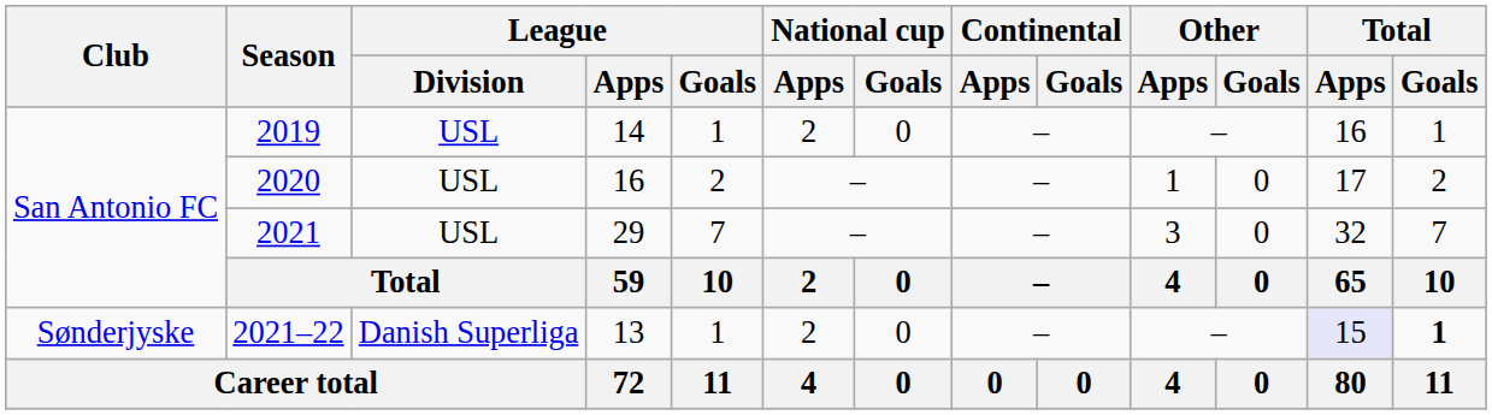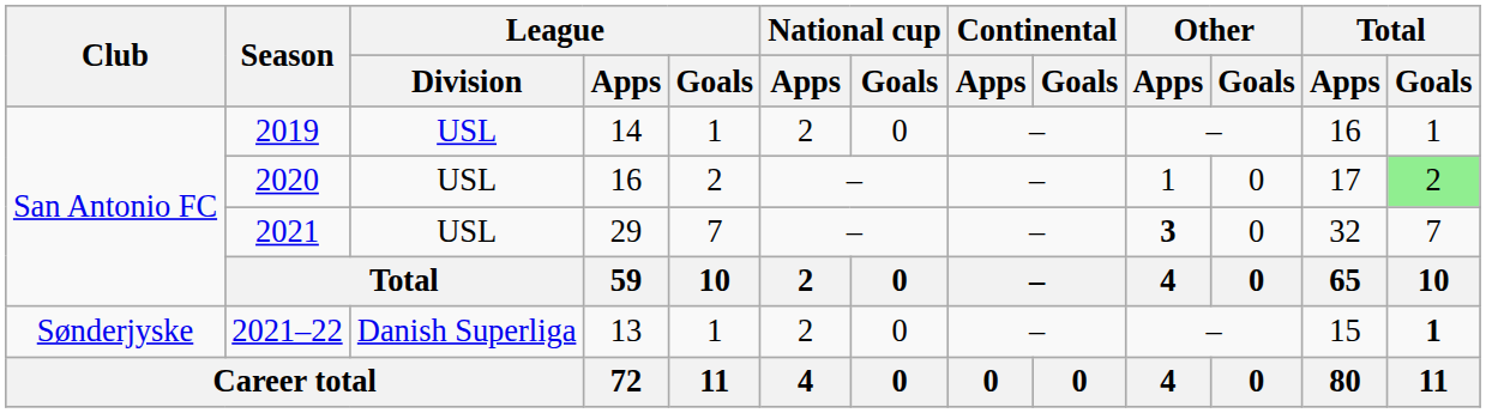2020 | Total / Goals: no background -> lightgreen background
2021 | Other / Apps: normal -> bold
2021–22 | Total / Apps: lavender background -> no background
